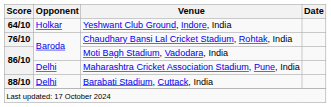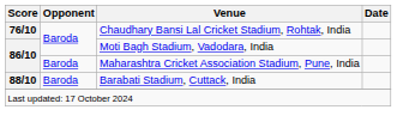- row: 64/10 | Holkar | Yeshwant Club Ground, Indore, India
Maharashtra Cricket Association Stadium, Pune, India | Opponent: Delhi -> Baroda
Barabati Stadium, Cuttack, India | Opponent: Delhi -> Baroda
